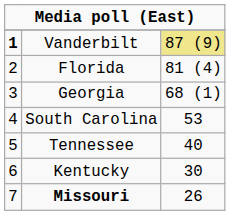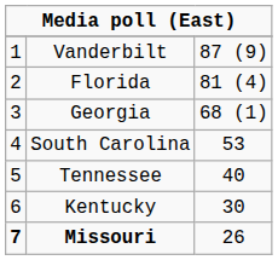Vanderbilt | column 1: bold -> normal
Vanderbilt | column 3: khaki background -> no background
Missouri | column 1: normal -> bold
